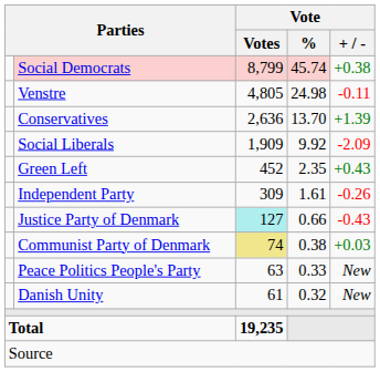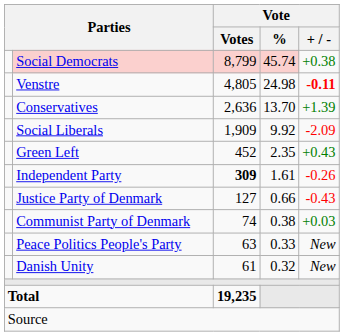Venstre | Vote / + / -: normal -> bold
Independent Party | Vote / Votes: normal -> bold
Justice Party of Denmark | Vote / Votes: paleturquoise background -> no background
Communist Party of Denmark | Vote / Votes: khaki background -> no background
